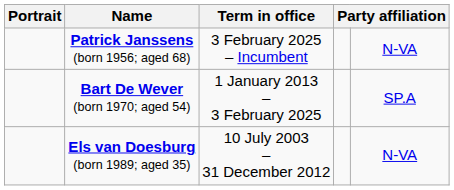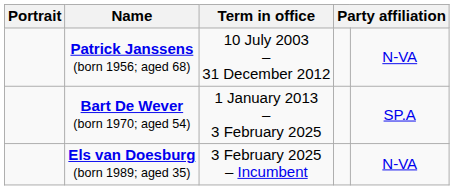Patrick Janssens (born 1956; aged 68) | Term in office: 3 February 2025 – Incumbent -> 10 July 2003 – 31 December 2012
Els van Doesburg (born 1989; aged 35) | Term in office: 10 July 2003 – 31 December 2012 -> 3 February 2025 – Incumbent
